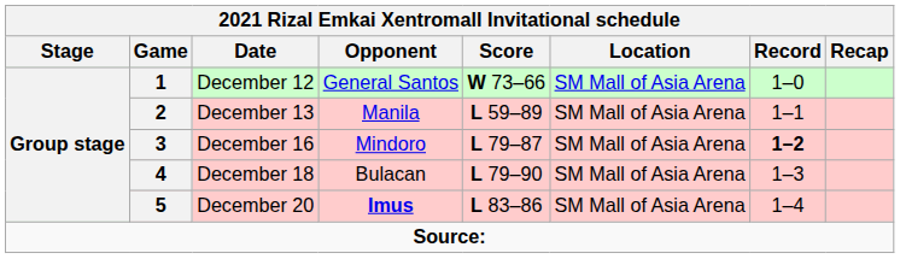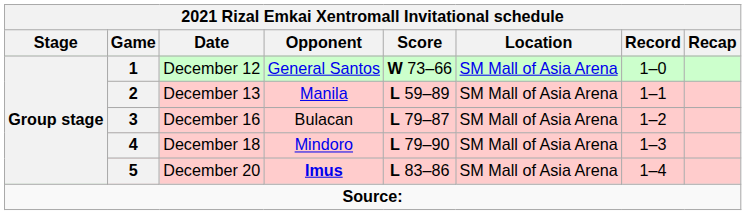December 16 | Opponent: Mindoro -> Bulacan
December 16 | Record: bold -> normal
December 18 | Opponent: Bulacan -> Mindoro
